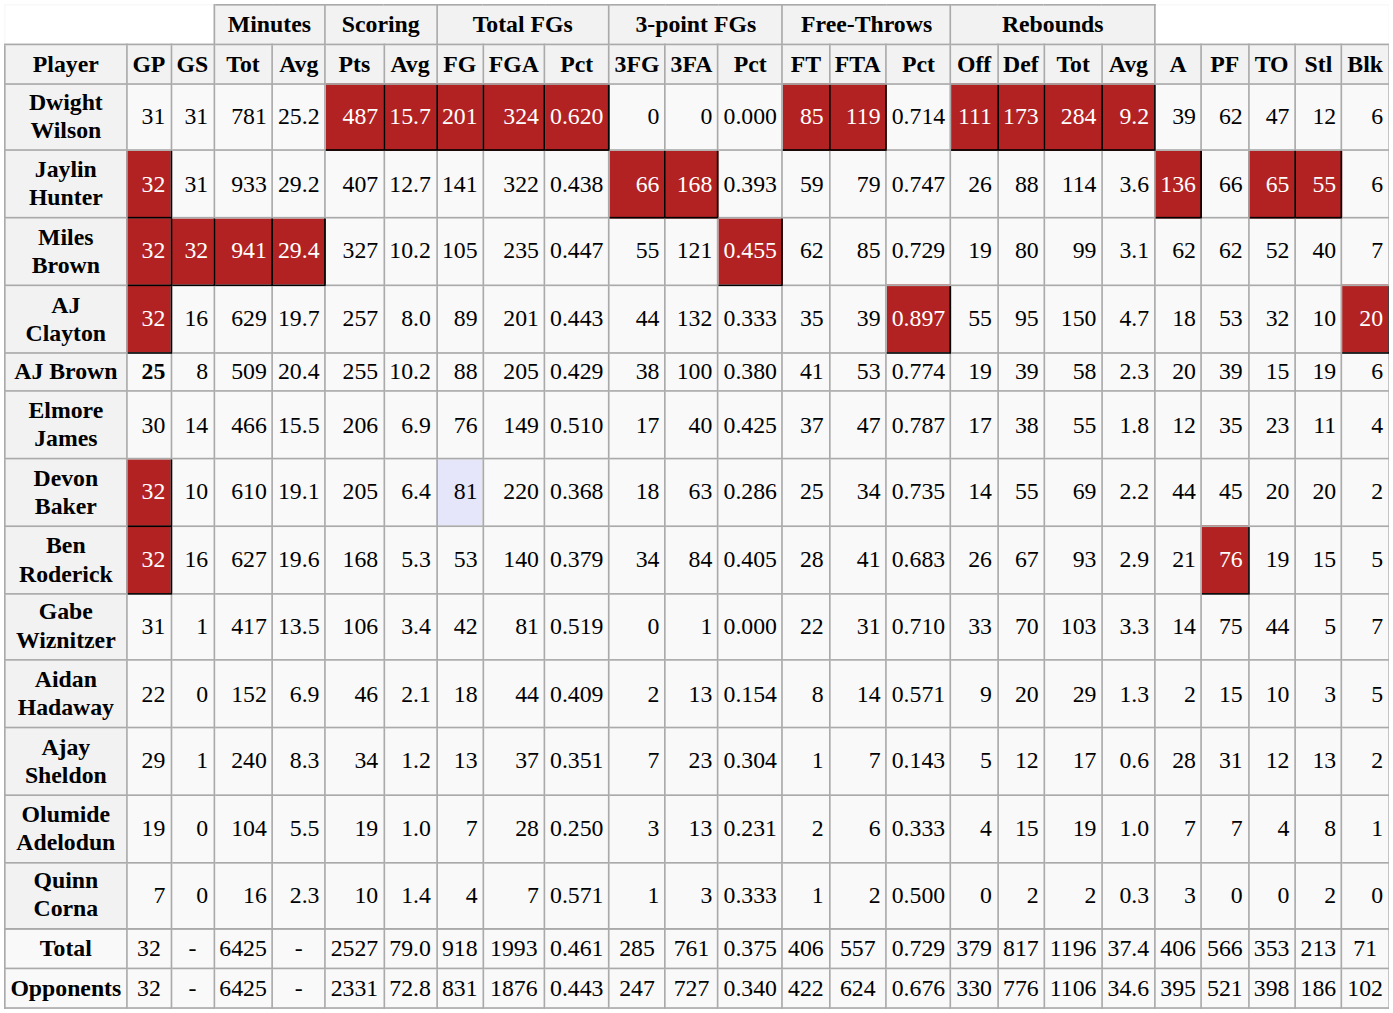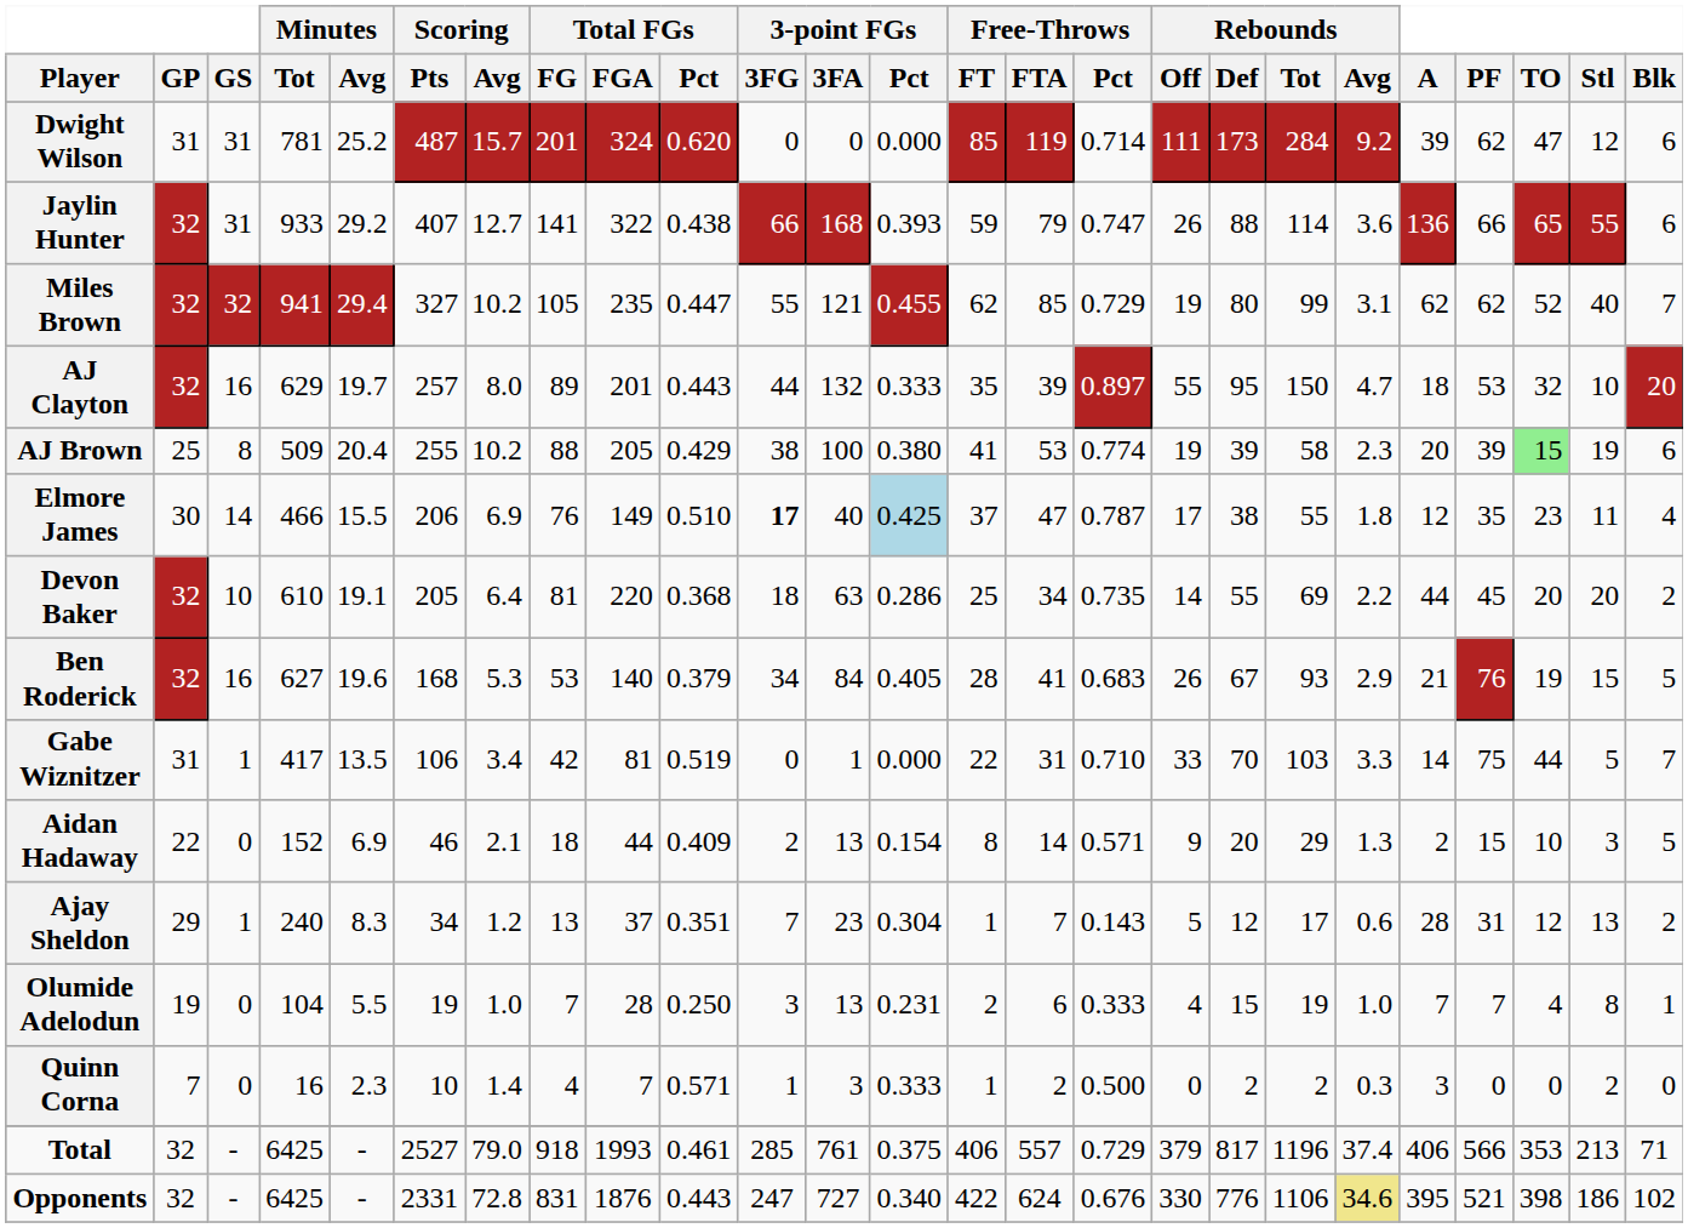AJ Brown | GP: bold -> normal
AJ Brown | TO: no background -> lightgreen background
Elmore James | 3-point FGs / 3FG: normal -> bold
Elmore James | 3-point FGs / Pct: no background -> lightblue background
Devon Baker | Total FGs / FG: lavender background -> no background
Opponents | Rebounds / Avg: no background -> khaki background
